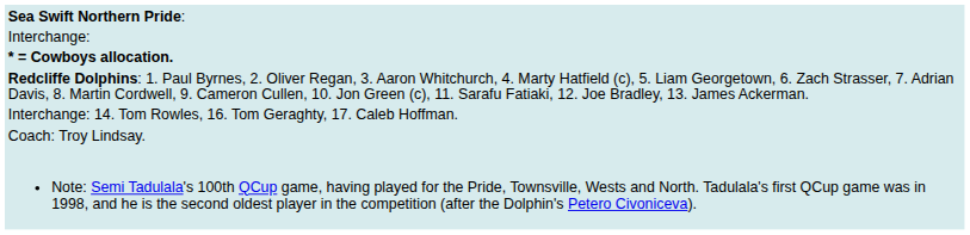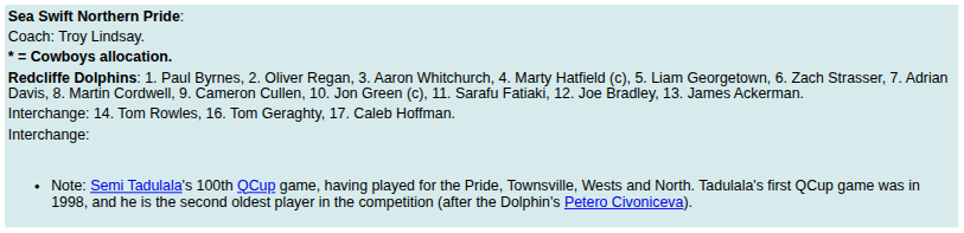row 2 | column 1: Interchange: -> Coach: Troy Lindsay.
row 6 | column 1: Coach: Troy Lindsay. -> Interchange:
